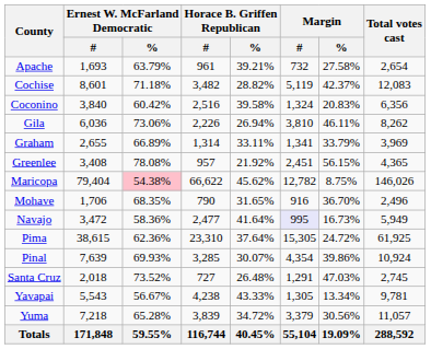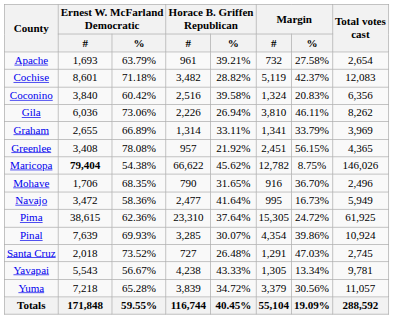Maricopa | Ernest W. McFarland Democratic / #: normal -> bold
Maricopa | Ernest W. McFarland Democratic / %: pink background -> no background
Navajo | Margin / #: lavender background -> no background
